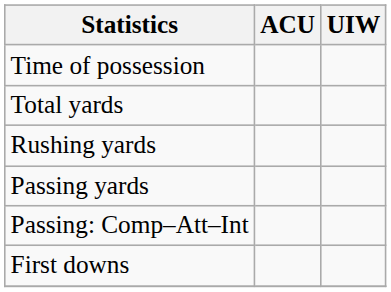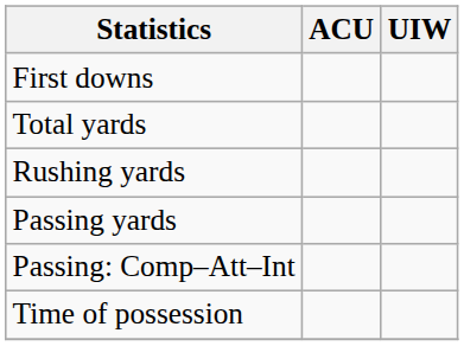rows swapped: First downs <-> Time of possession
